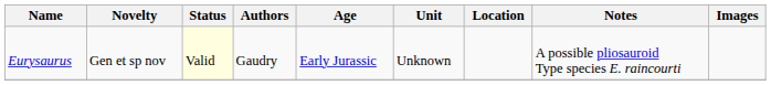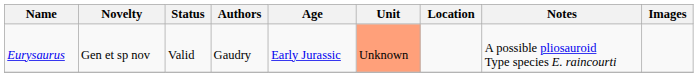Eurysaurus | Status: lightyellow background -> no background
Eurysaurus | Unit: no background -> lightsalmon background
